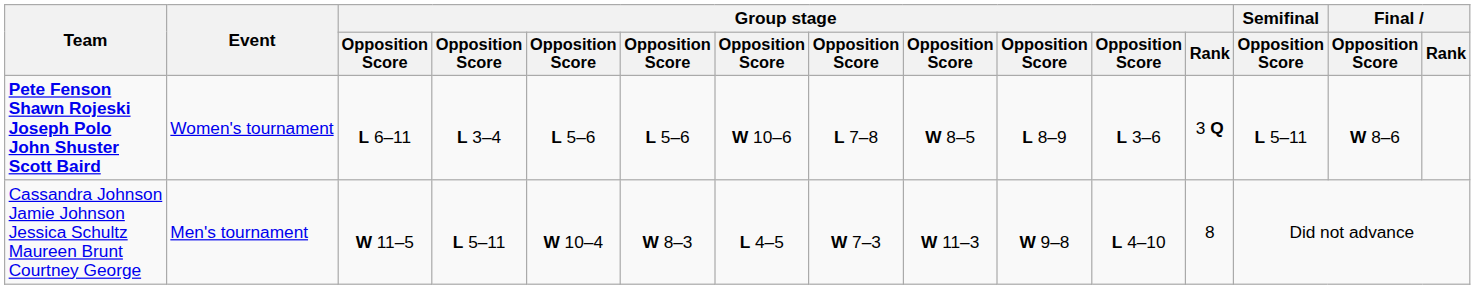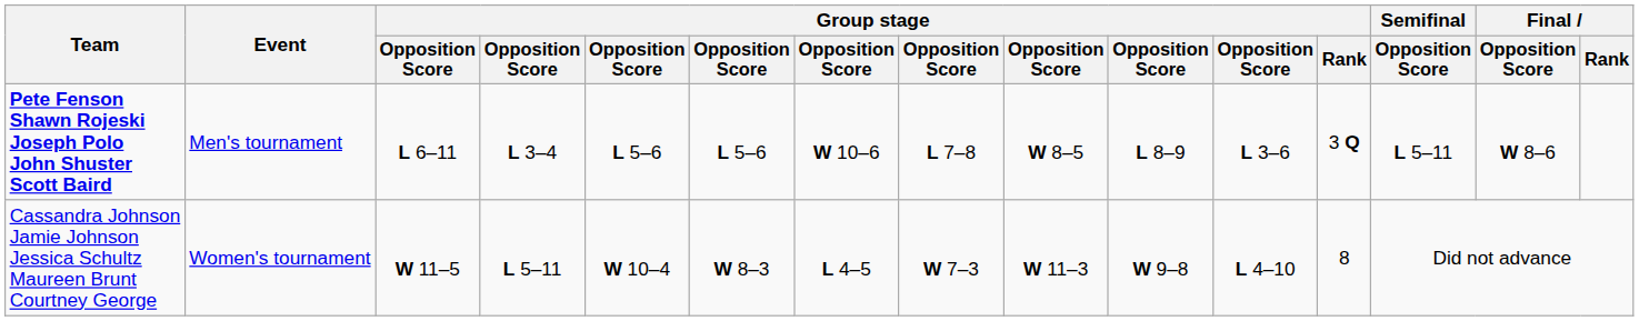row 3 | Event: Women's tournament -> Men's tournament
row 4 | Event: Men's tournament -> Women's tournament
